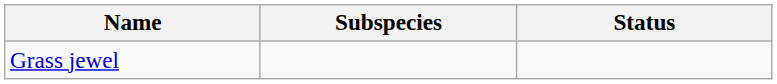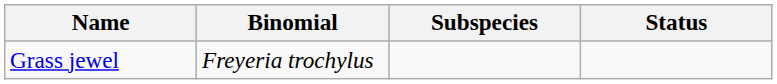+ column: Binomial | Freyeria trochylus
